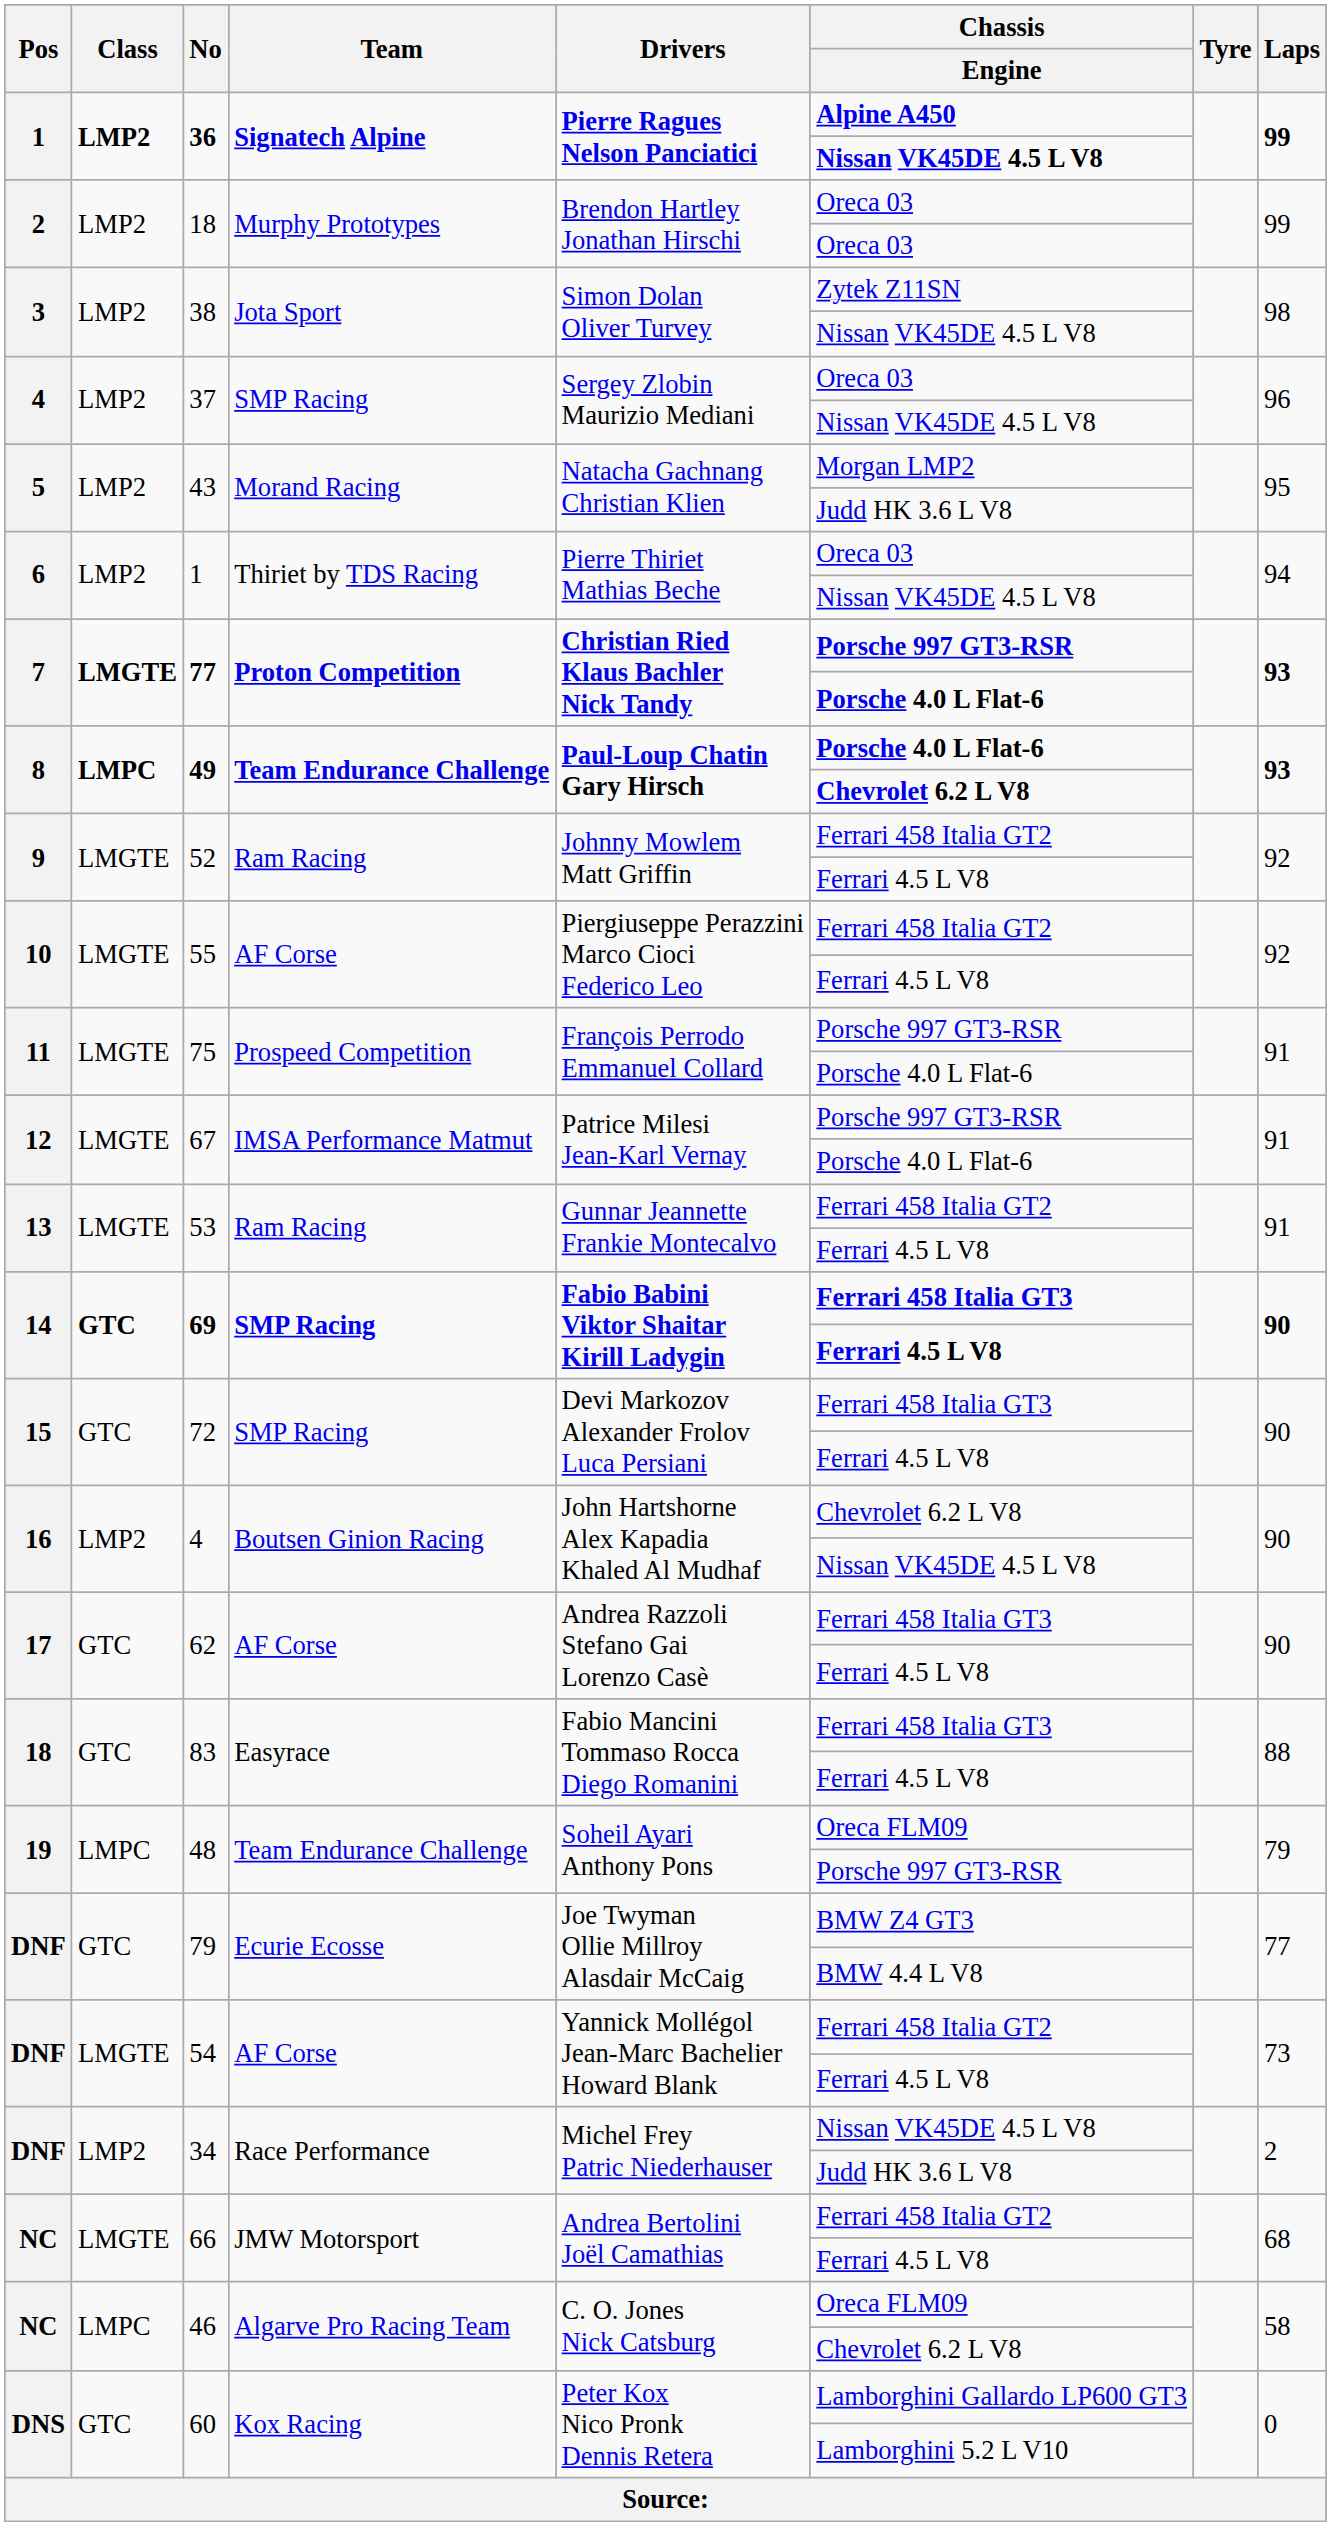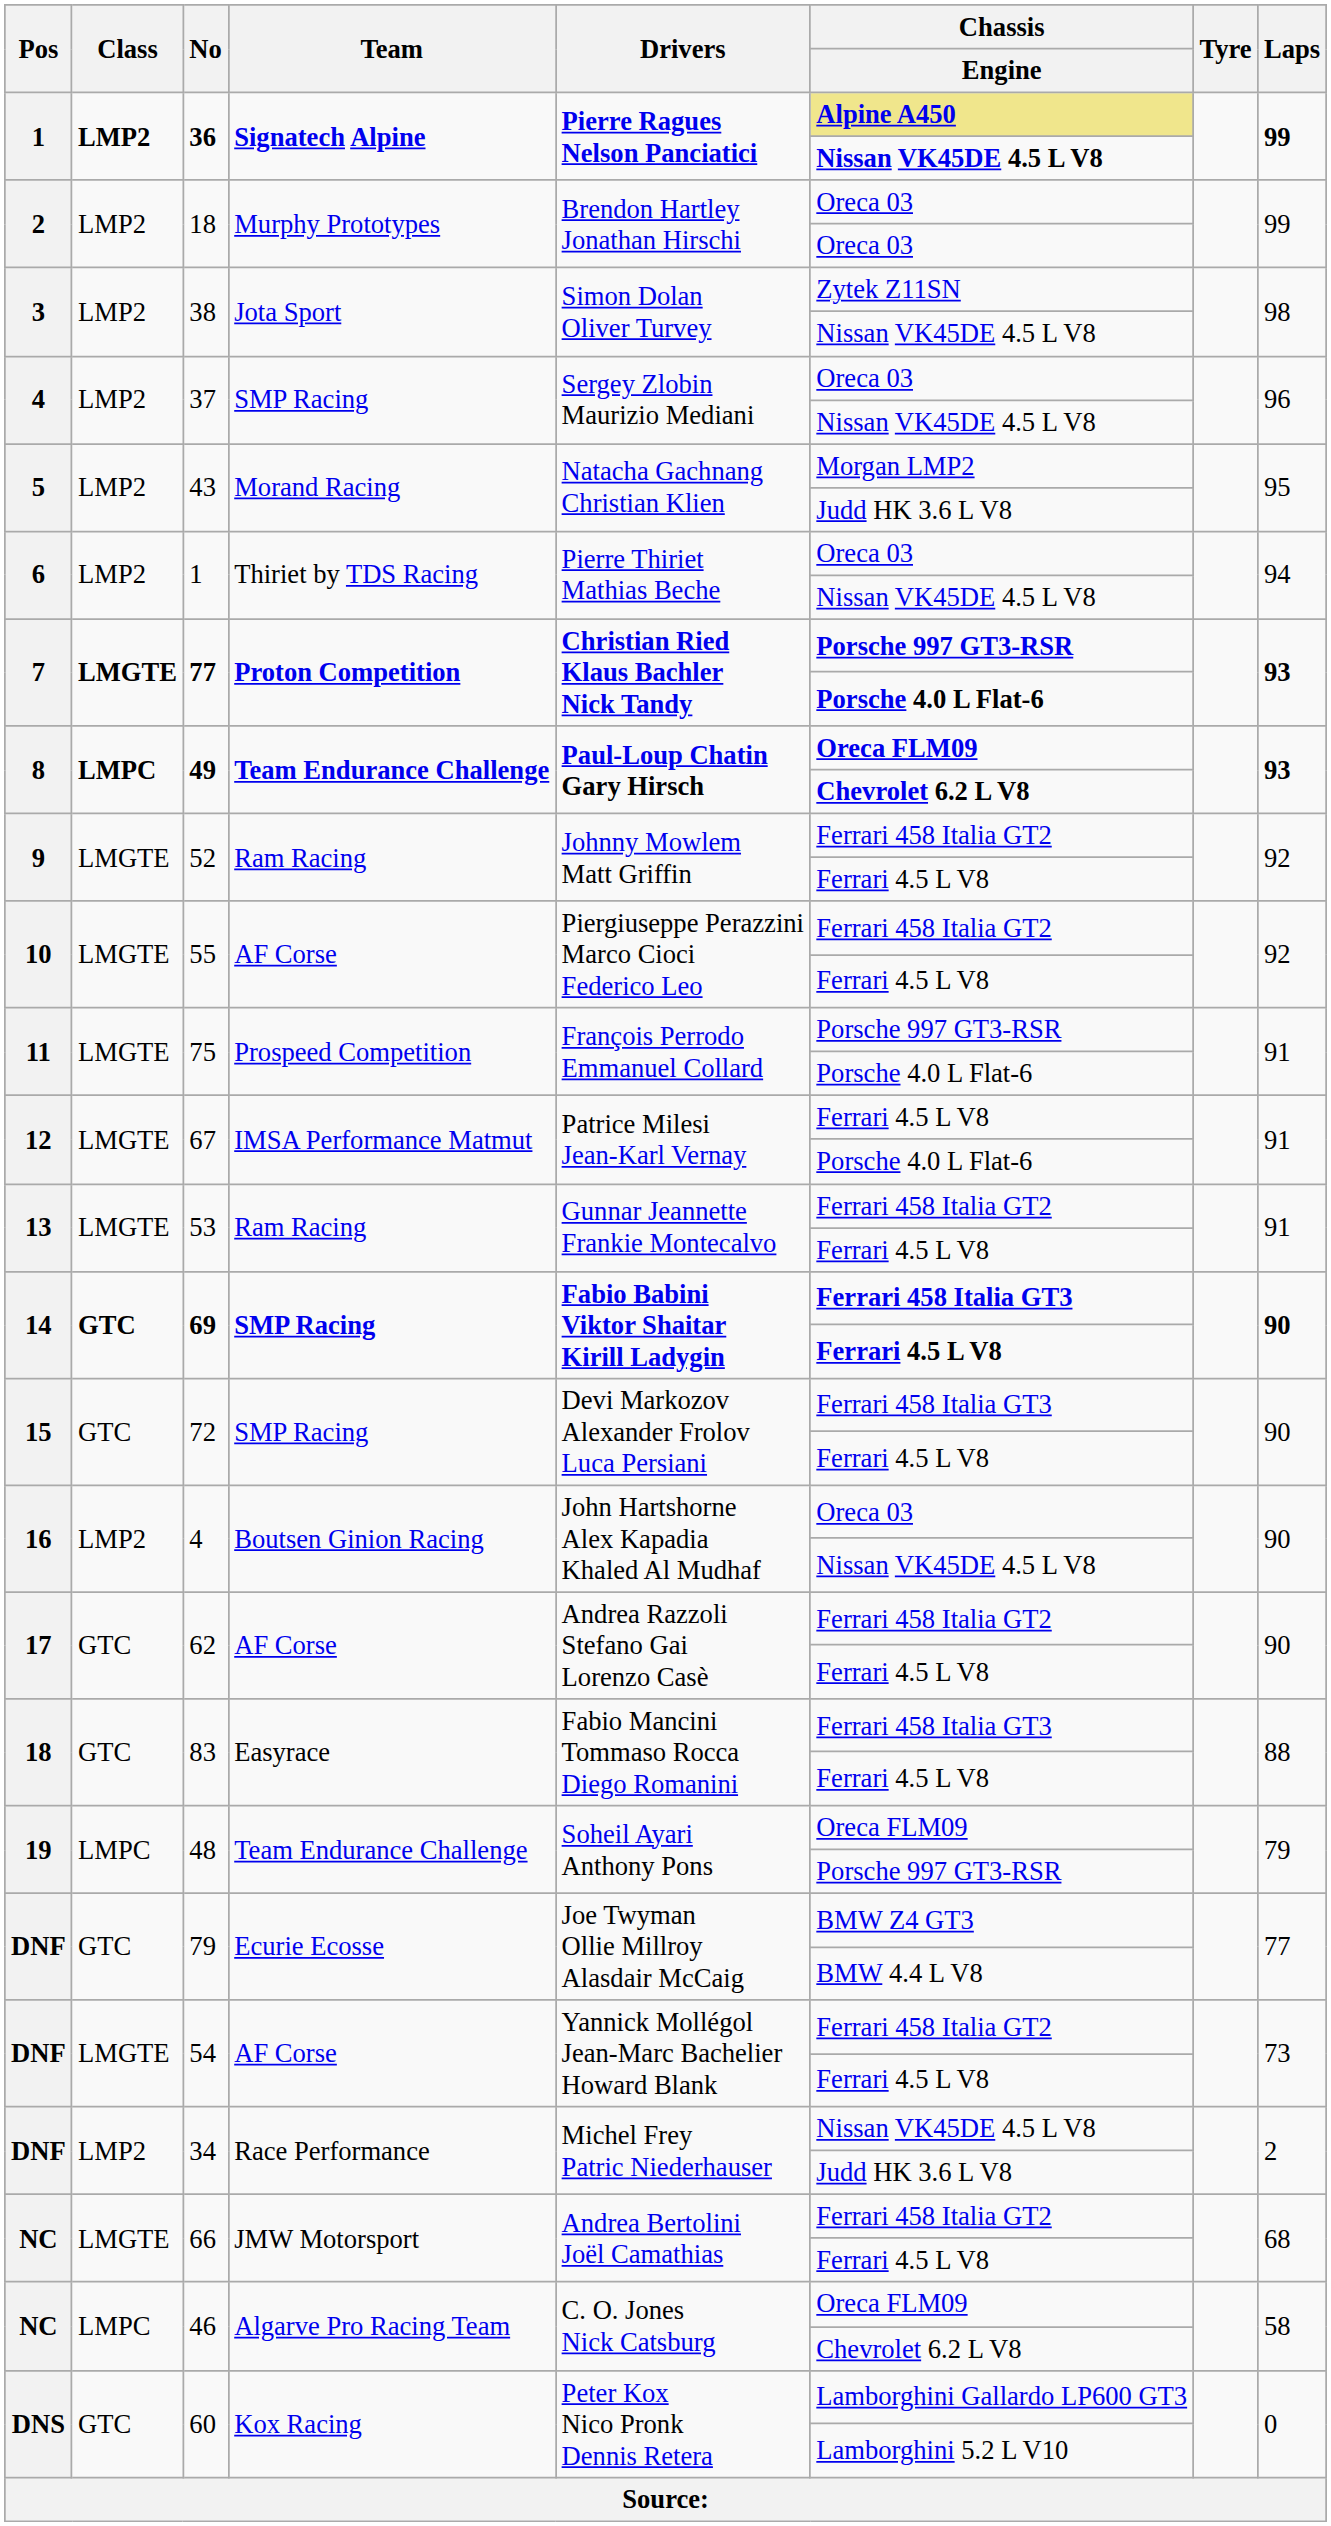row 3 | Chassis / Engine: no background -> khaki background
row 17 | Chassis / Engine: Porsche 4.0 L Flat-6 -> Oreca FLM09
row 25 | Chassis / Engine: Porsche 997 GT3-RSR -> Ferrari 4.5 L V8
row 33 | Chassis / Engine: Chevrolet 6.2 L V8 -> Oreca 03
row 35 | Chassis / Engine: Ferrari 458 Italia GT3 -> Ferrari 458 Italia GT2
